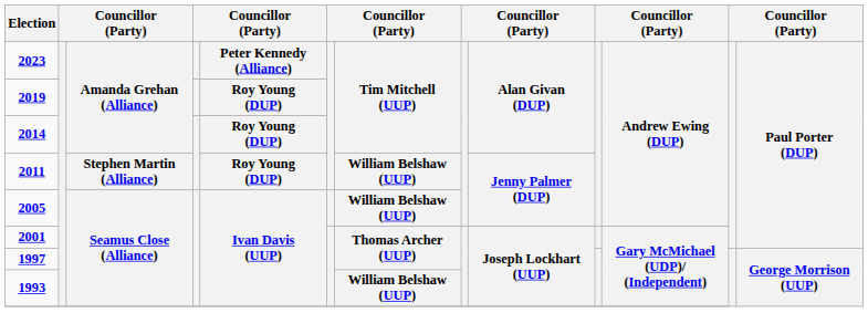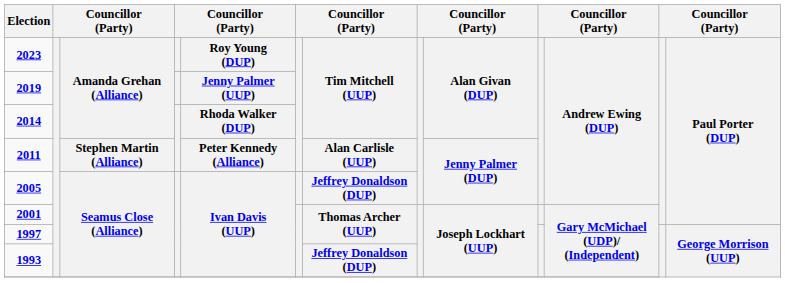2023 | column 5: Peter Kennedy (Alliance) -> Roy Young (DUP)
2019 | column 5: Roy Young (DUP) -> Jenny Palmer (UUP)
2014 | column 5: Roy Young (DUP) -> Rhoda Walker (DUP)
2011 | column 5: Roy Young (DUP) -> Peter Kennedy (Alliance)
2011 | column 7: William Belshaw (UUP) -> Alan Carlisle (UUP)
2005 | column 7: William Belshaw (UUP) -> Jeffrey Donaldson (DUP)
1993 | column 7: William Belshaw (UUP) -> Jeffrey Donaldson (DUP)
